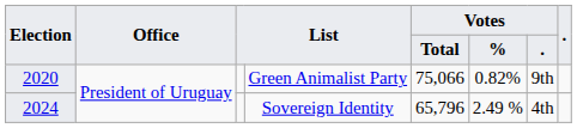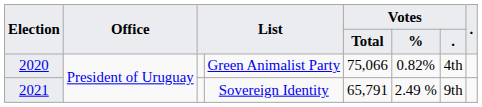Green Animalist Party | Votes / .: 9th -> 4th
Sovereign Identity | Election: 2024 -> 2021
Sovereign Identity | Votes / Total: 65,796 -> 65,791
Sovereign Identity | Votes / .: 4th -> 9th
